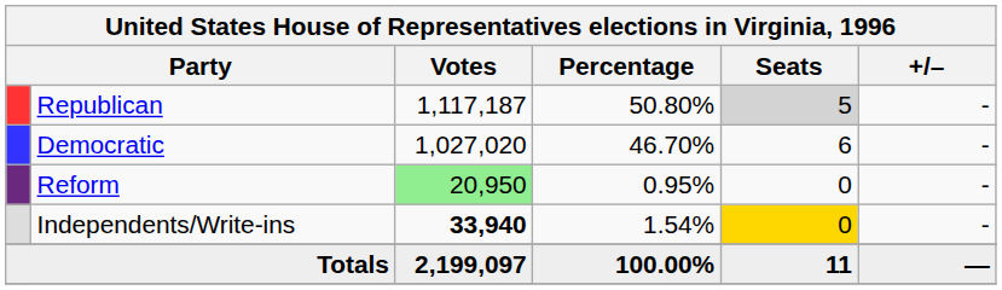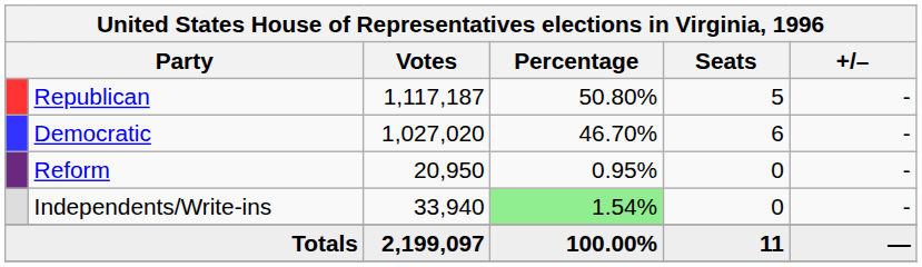Republican | Seats: lightgrey background -> no background
Reform | Votes: lightgreen background -> no background
Independents/Write-ins | Votes: bold -> normal
Independents/Write-ins | Percentage: no background -> lightgreen background
Independents/Write-ins | Seats: gold background -> no background
